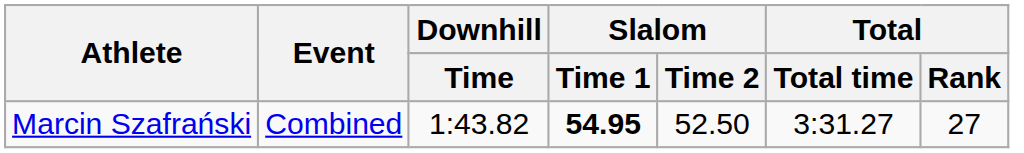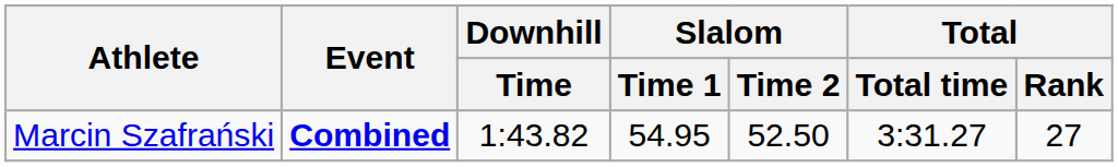row 3 | Event: normal -> bold
row 3 | Slalom / Time 1: bold -> normal
